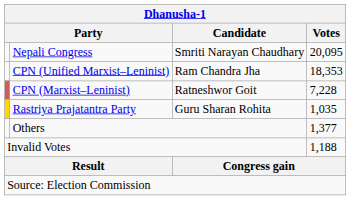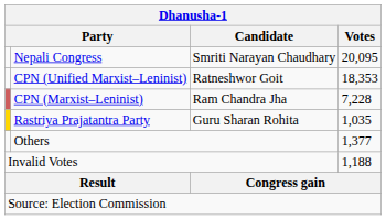CPN (Unified Marxist–Leninist) | Candidate: Ram Chandra Jha -> Ratneshwor Goit
CPN (Marxist–Leninist) | Candidate: Ratneshwor Goit -> Ram Chandra Jha
